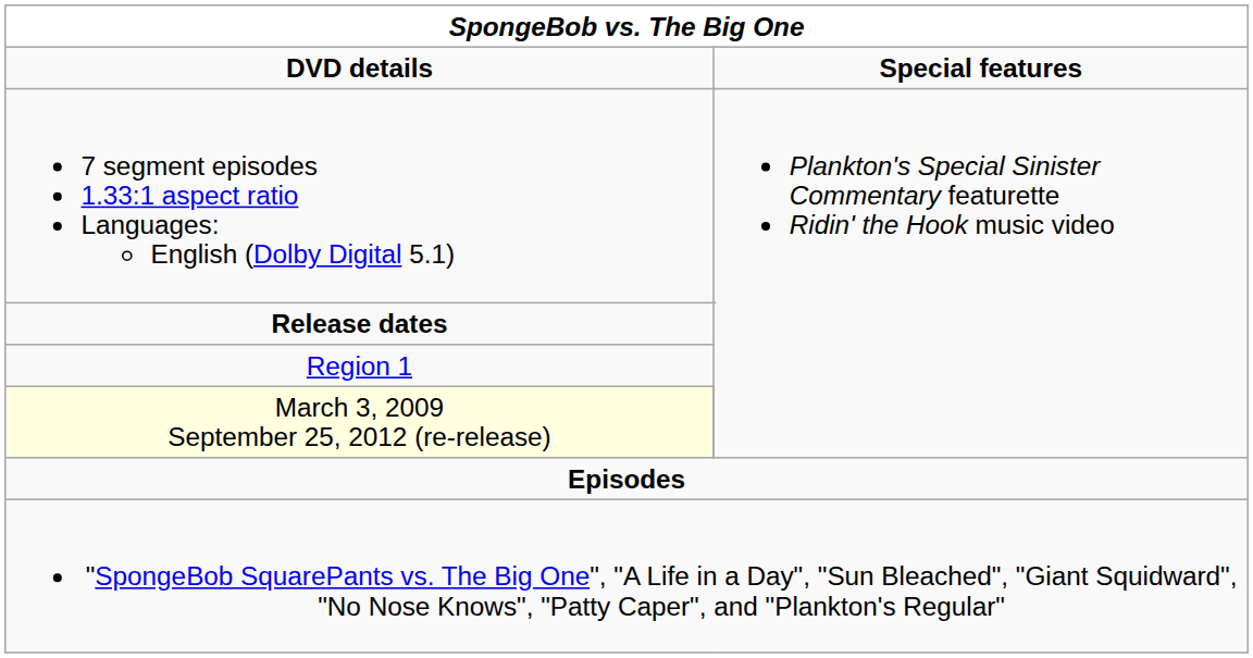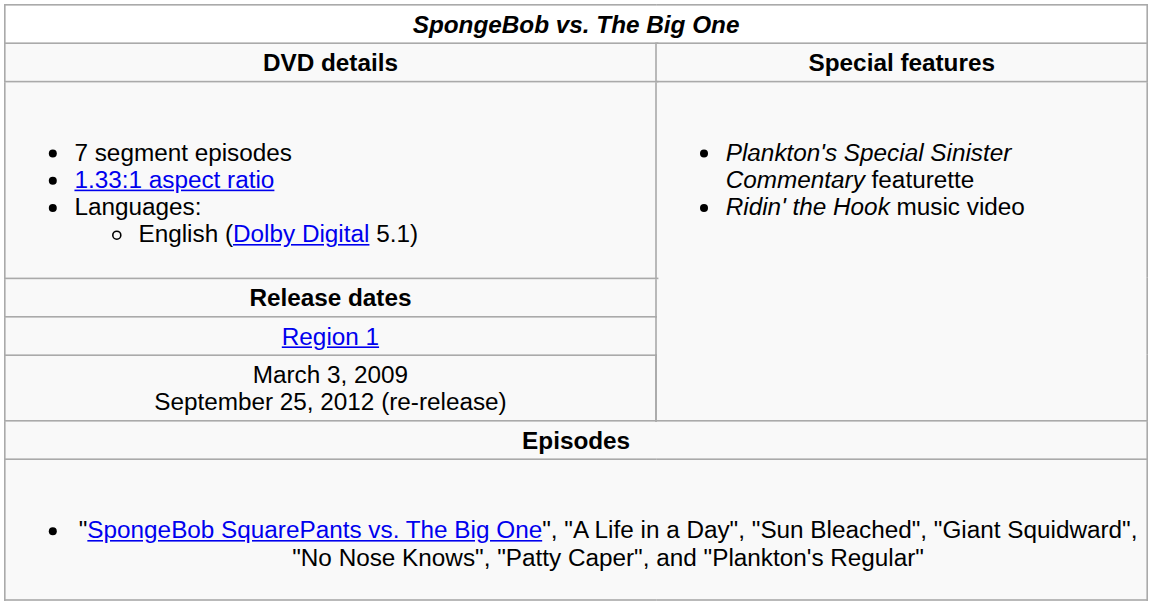March 3, 2009 September 25, 2012 (re-release) | column 1: lightyellow background -> no background
